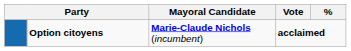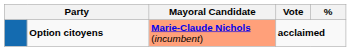Option citoyens | Mayoral Candidate: no background -> lightsalmon background
